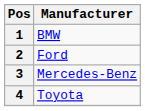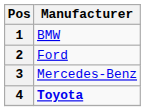4 | Manufacturer: normal -> bold
